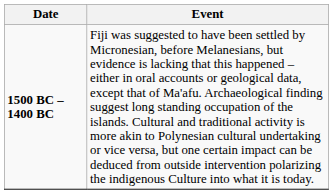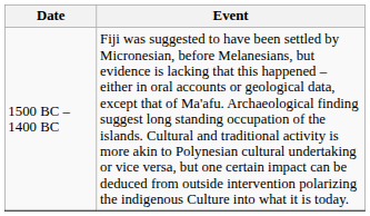1500 BC – 1400 BC | Date: bold -> normal
